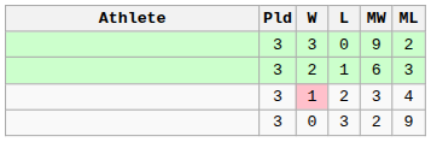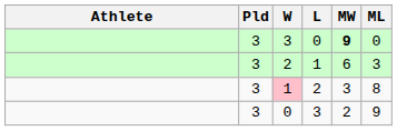row 2 | MW: normal -> bold
row 2 | ML: 2 -> 0
row 4 | ML: 4 -> 8
